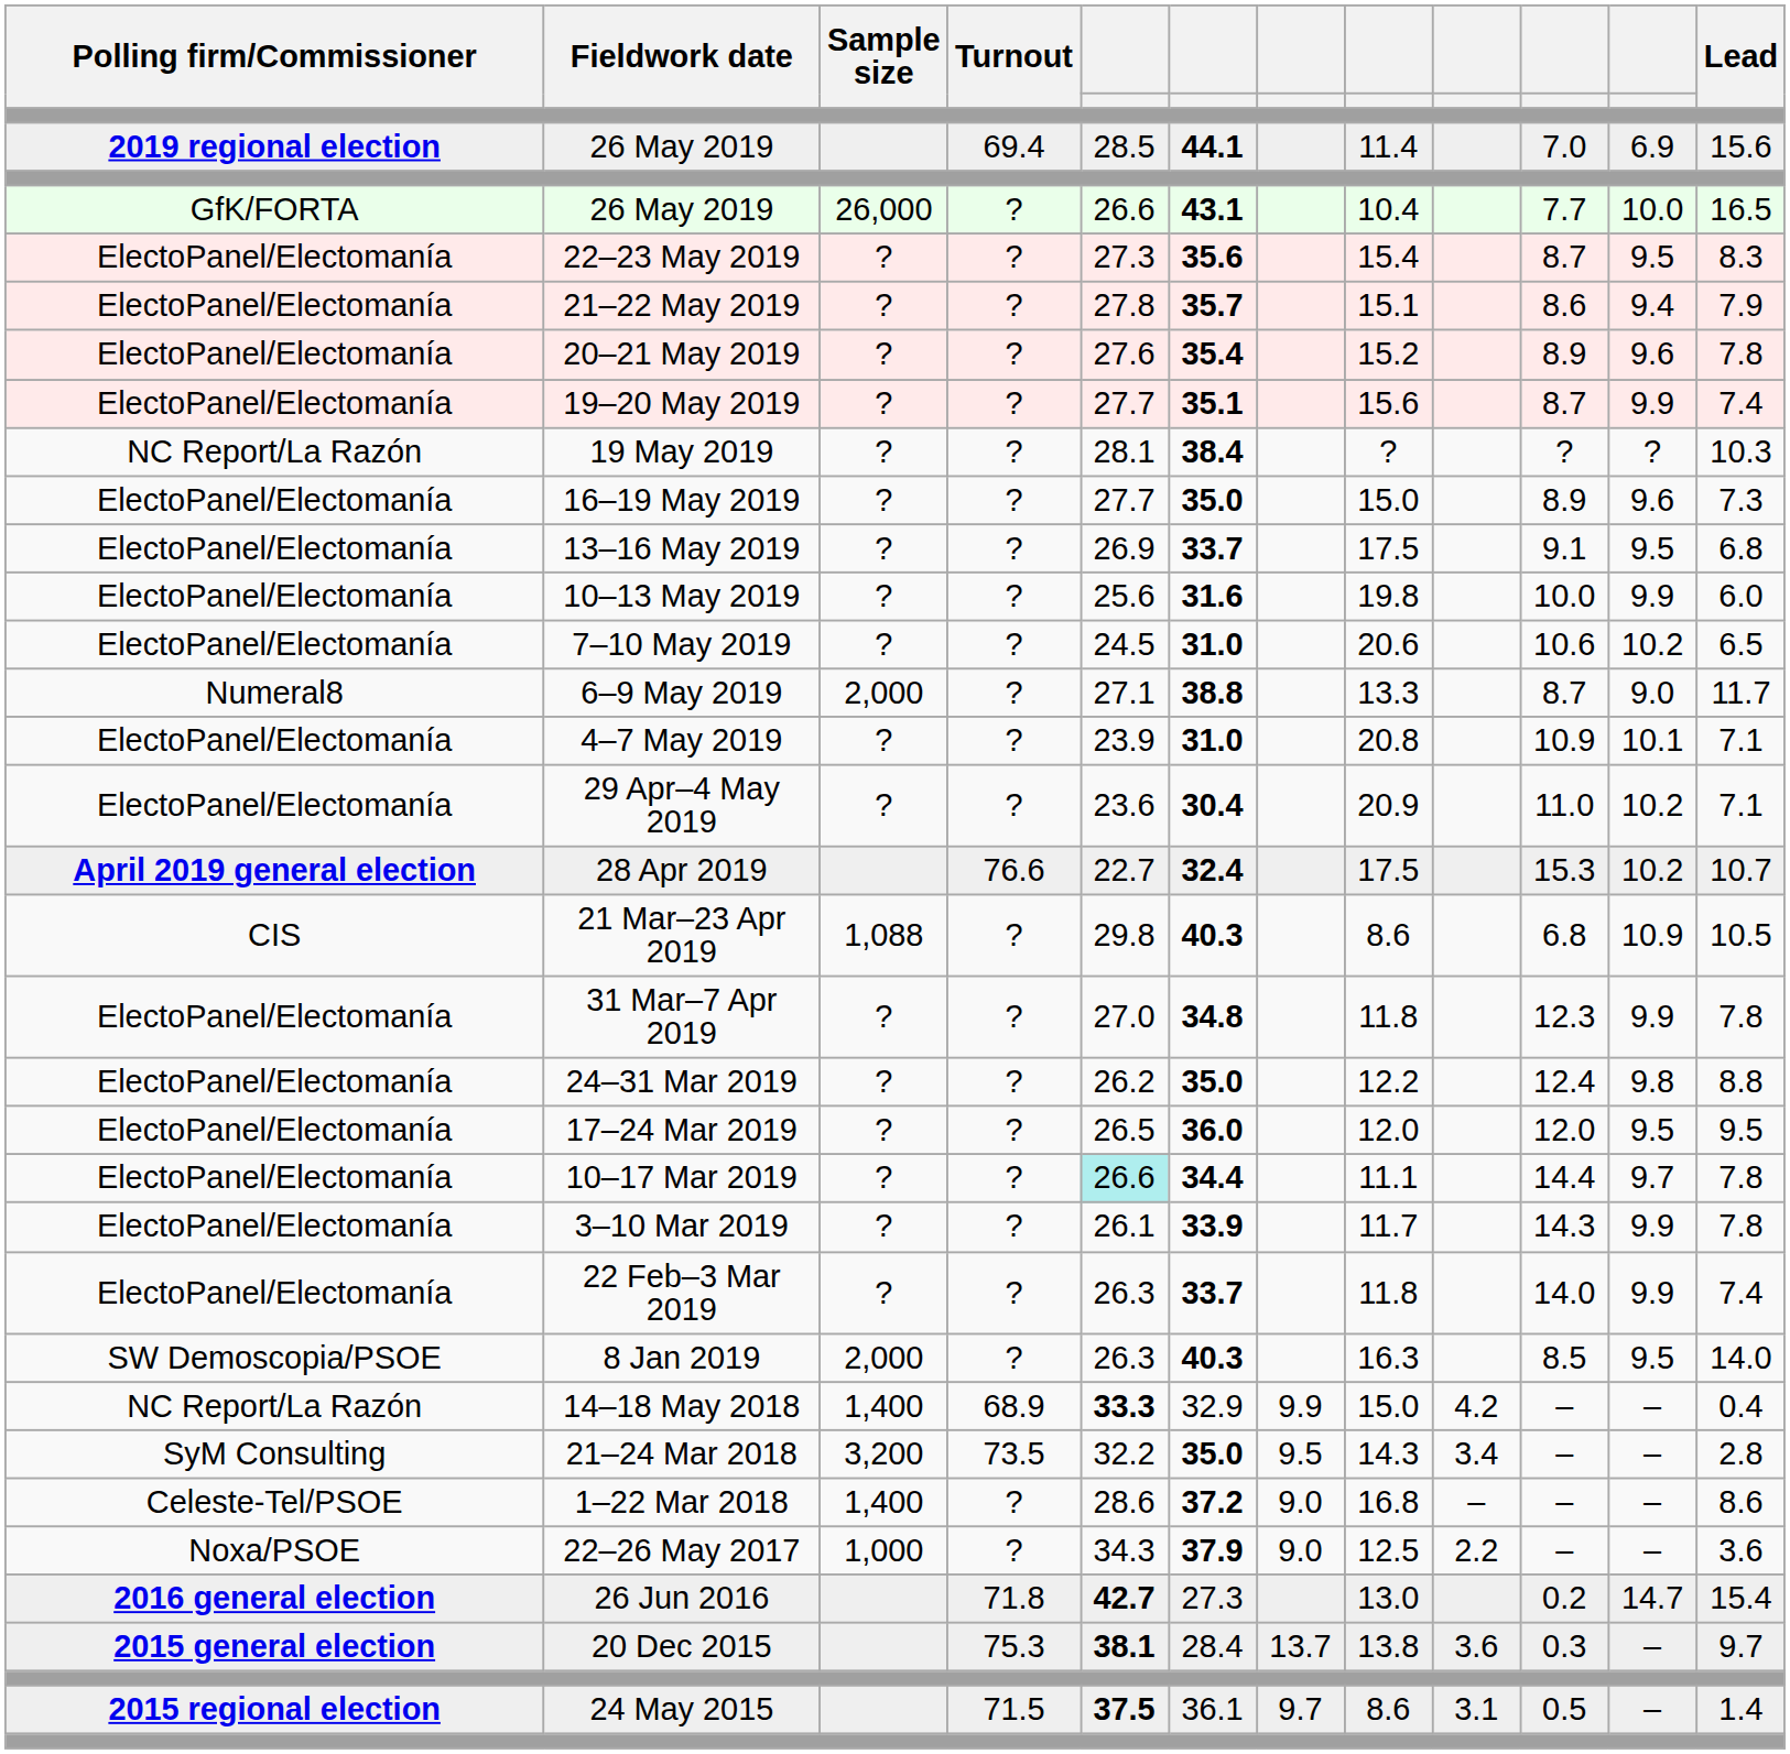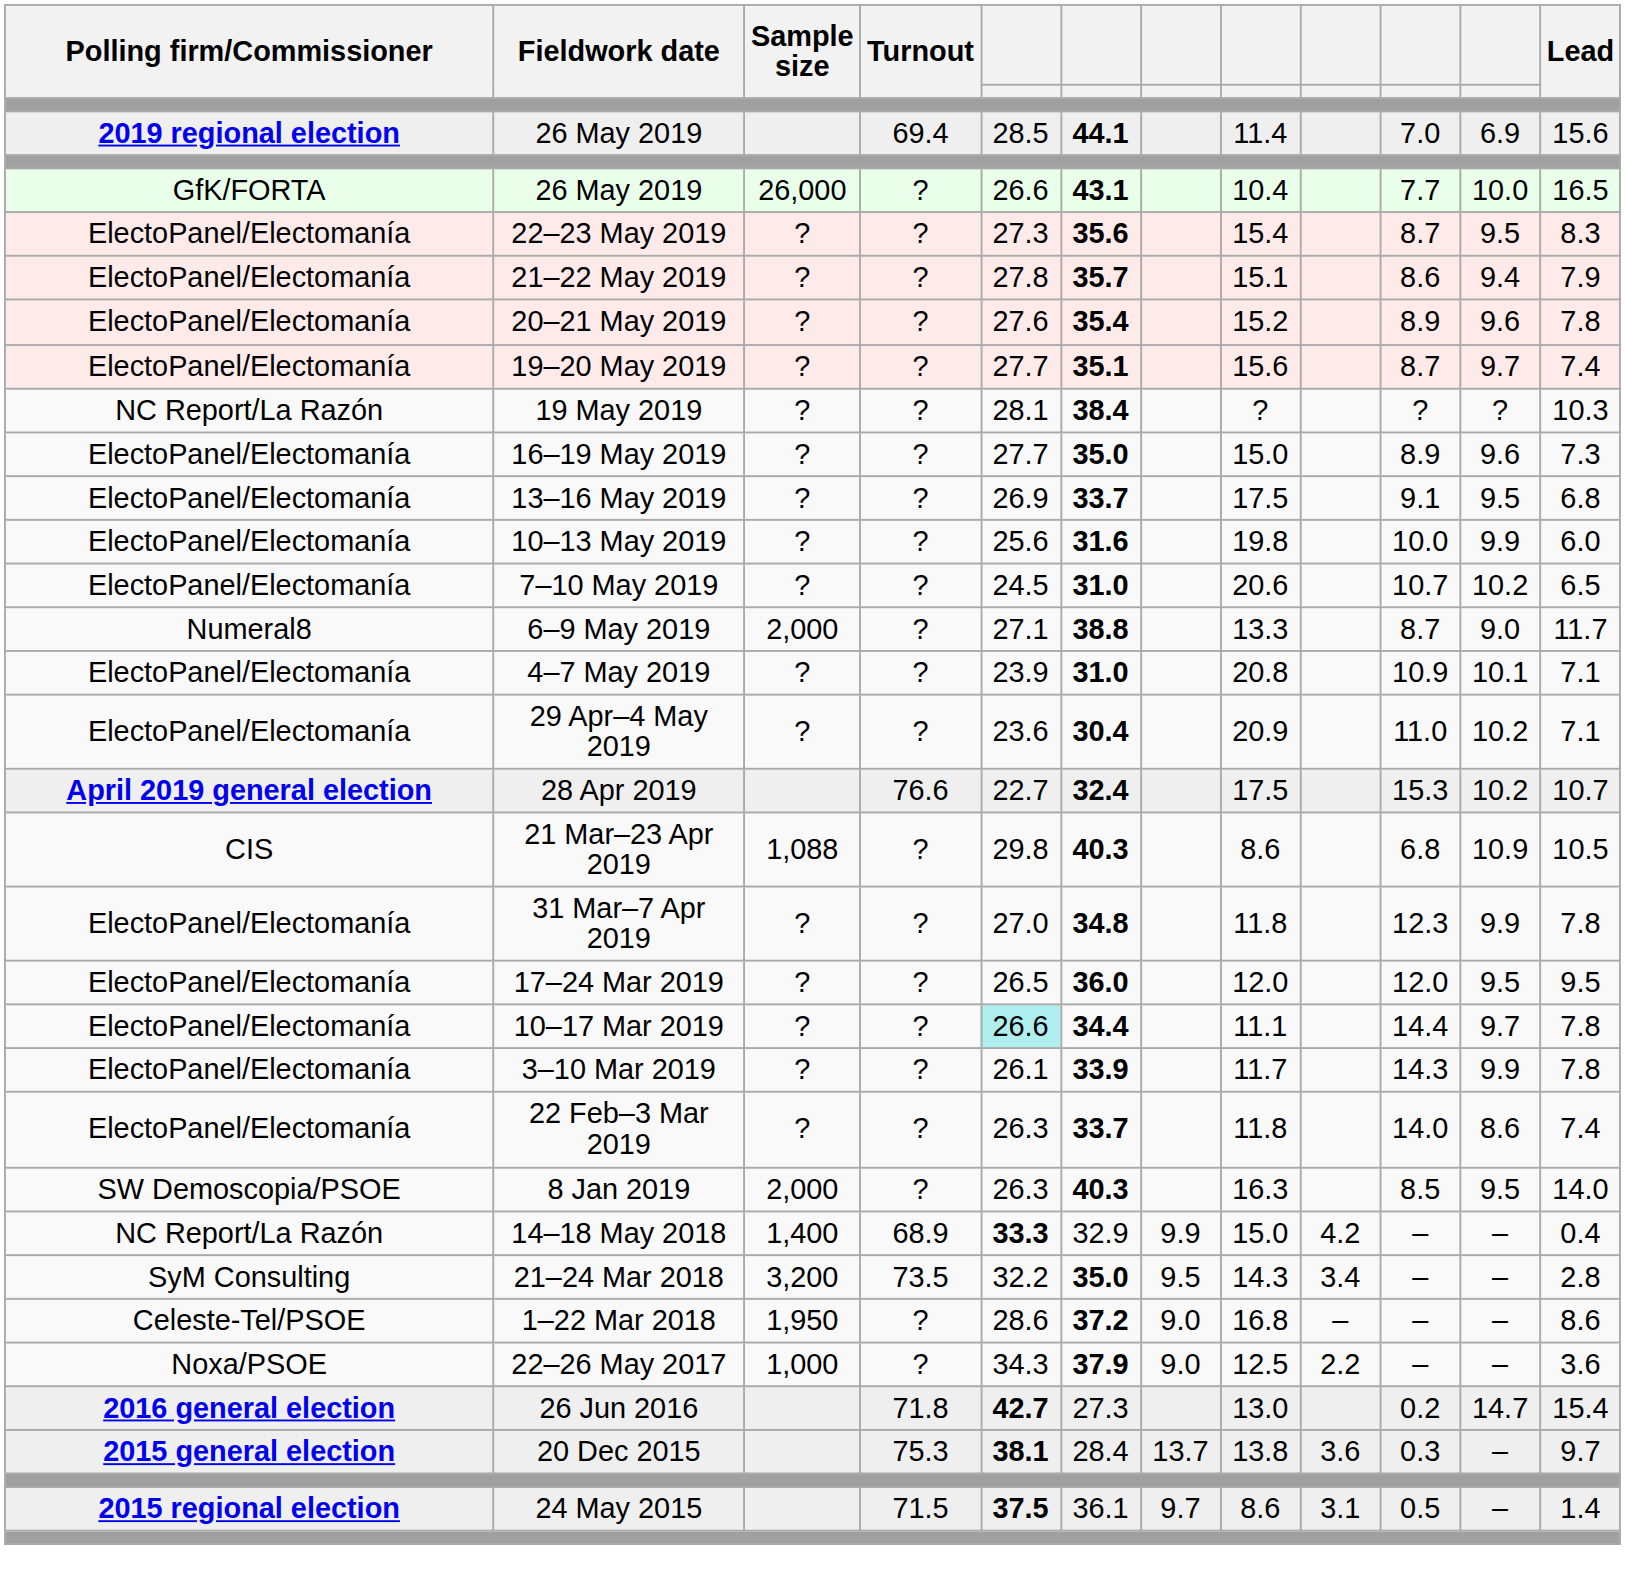19–20 May 2019 | column 11: 9.9 -> 9.7
7–10 May 2019 | column 10: 10.6 -> 10.7
- row: ElectoPanel/Electomanía | 24–31 Mar 2019 | ? | ? | 26.2 | 35.0 | 12.2 | 12.4 | 9.8 | 8.8
22 Feb–3 Mar 2019 | column 11: 9.9 -> 8.6
1–22 Mar 2018 | Sample size: 1,400 -> 1,950
